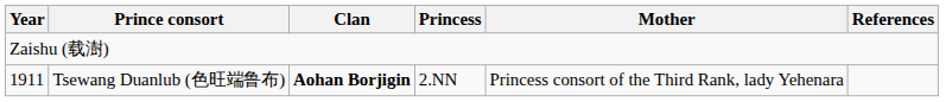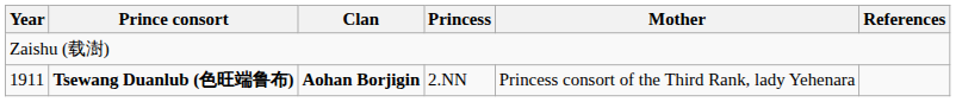1911 | Prince consort: normal -> bold
